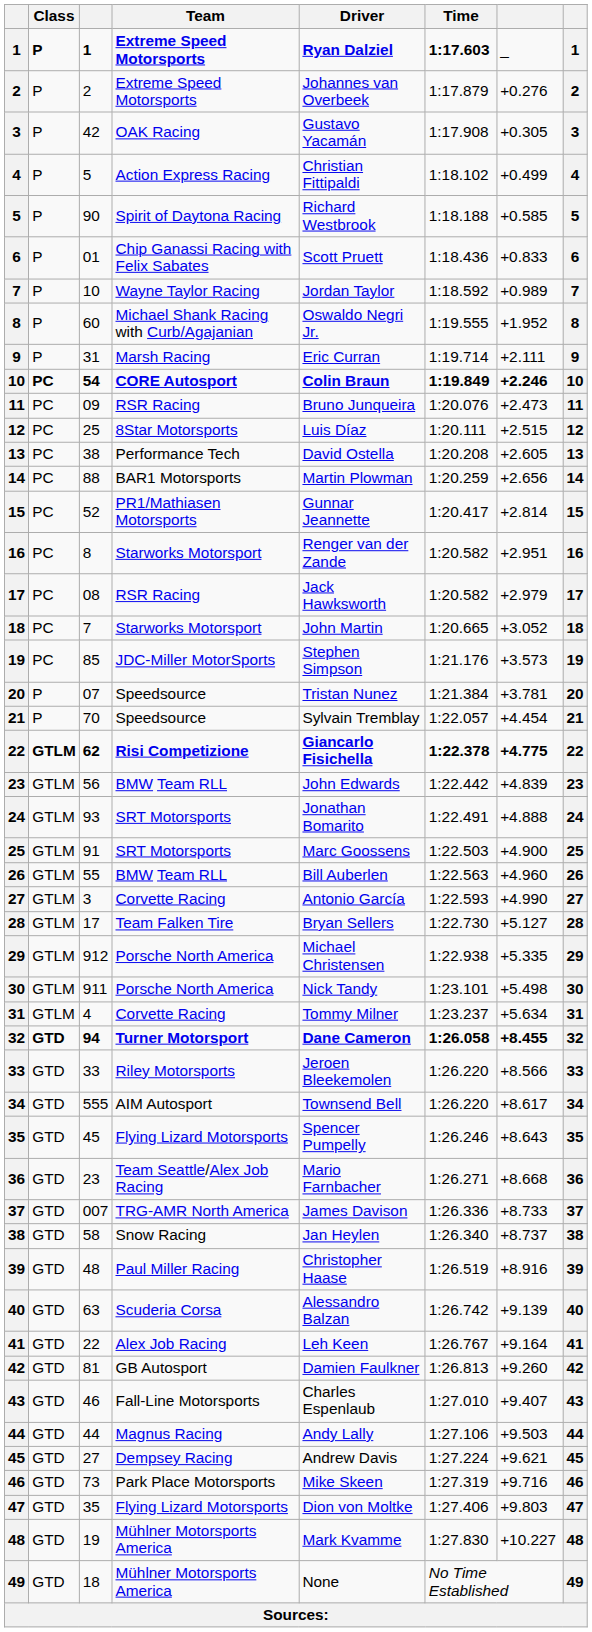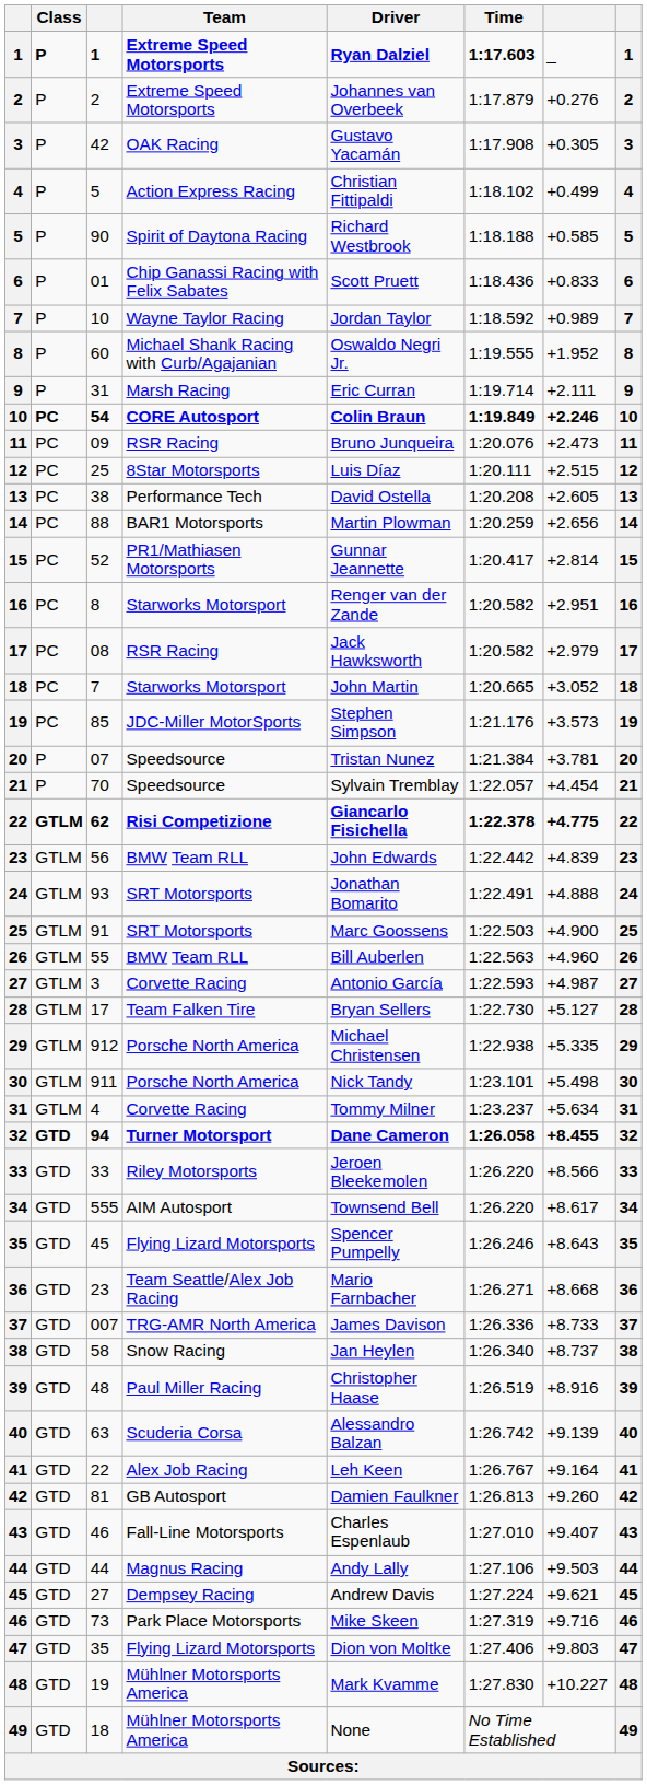row 28 | column 7: +4.990 -> +4.987
